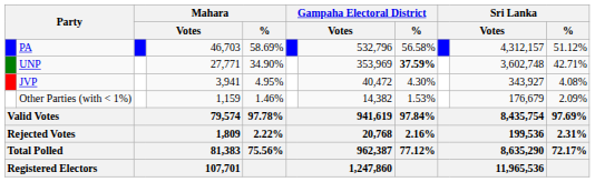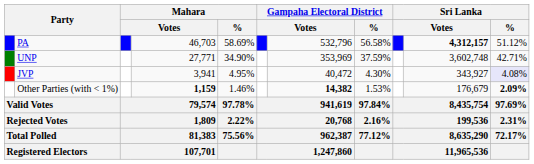PA | column 10: normal -> bold
UNP | Gampaha Electoral District / %: bold -> normal
JVP | Sri Lanka / %: no background -> lavender background
Other Parties (with < 1%) | column 4: normal -> bold
Other Parties (with < 1%) | column 7: normal -> bold
Other Parties (with < 1%) | Sri Lanka / %: normal -> bold
